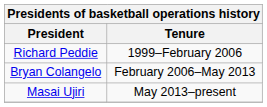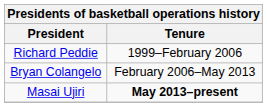Masai Ujiri | Tenure: normal -> bold
